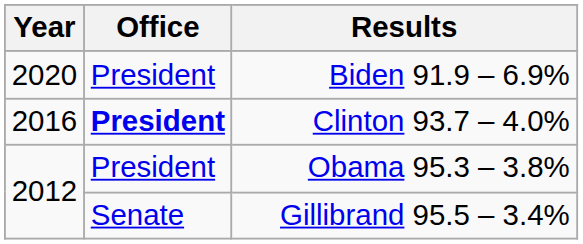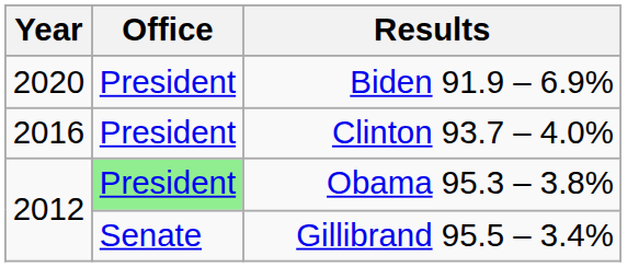Clinton 93.7 – 4.0% | Office: bold -> normal
Obama 95.3 – 3.8% | Office: no background -> lightgreen background
